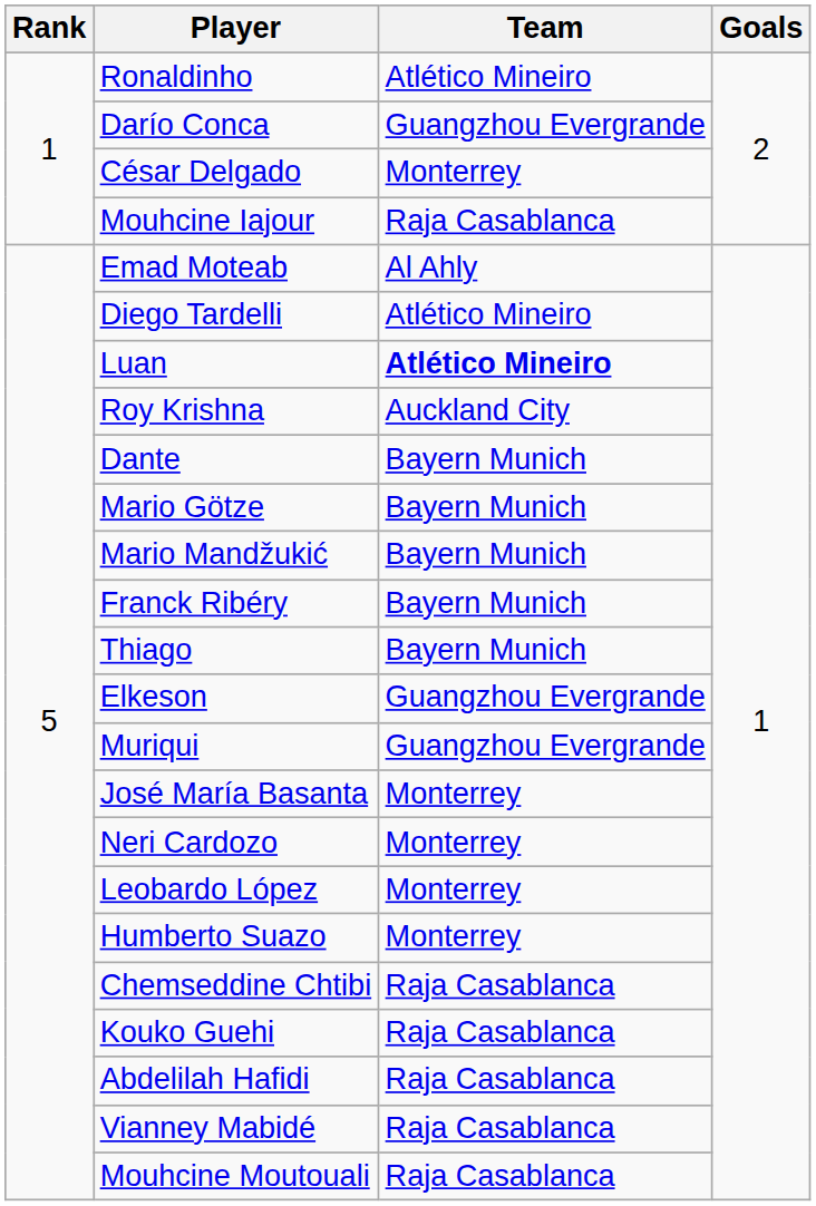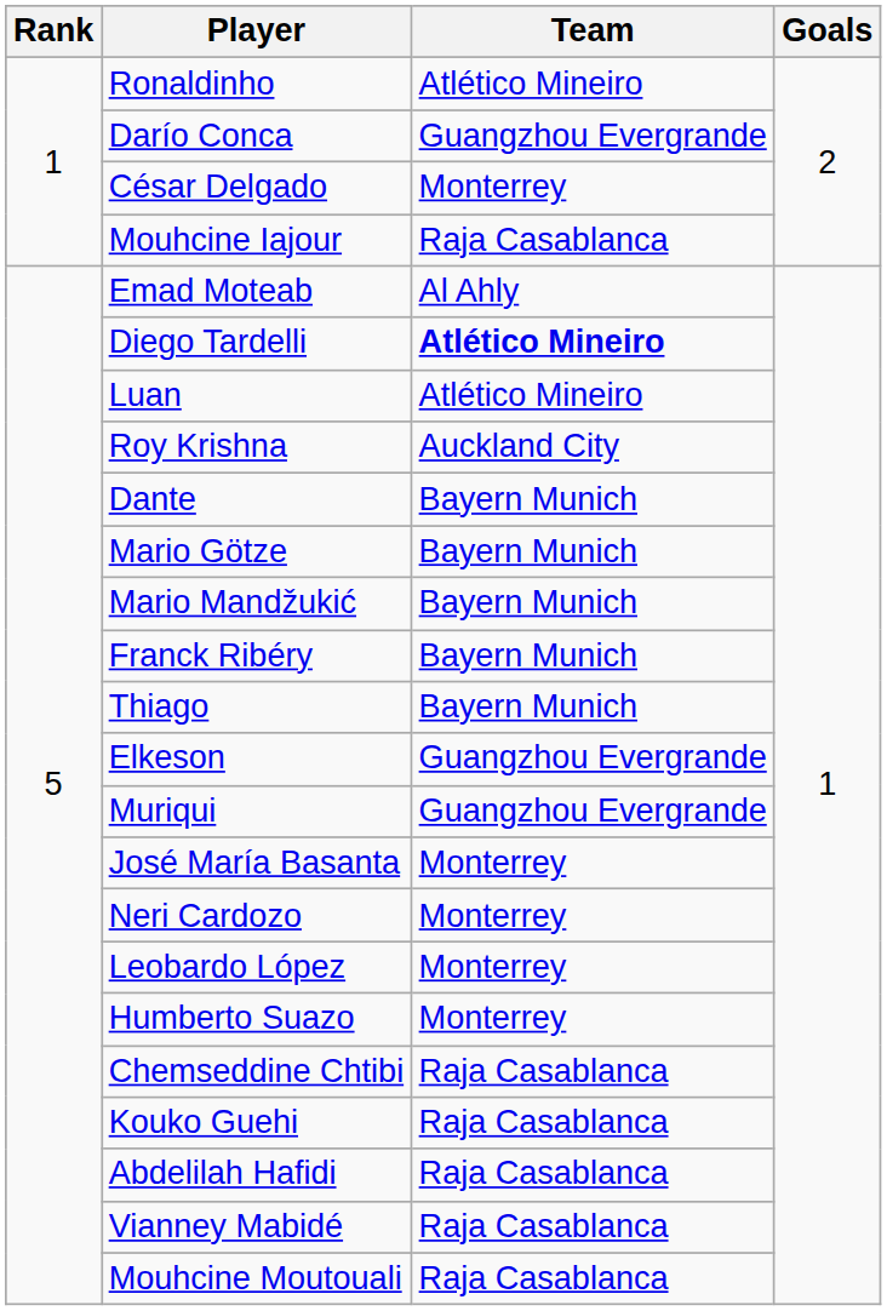Diego Tardelli | Team: normal -> bold
Luan | Team: bold -> normal
